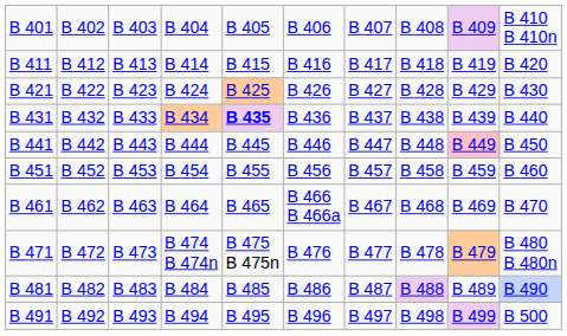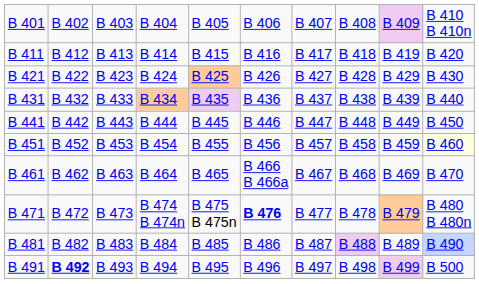B 431 | column 5: bold -> normal
B 441 | column 9: pink background -> no background
B 451 | column 10: no background -> lightyellow background
B 471 | column 6: normal -> bold
B 491 | column 2: normal -> bold
